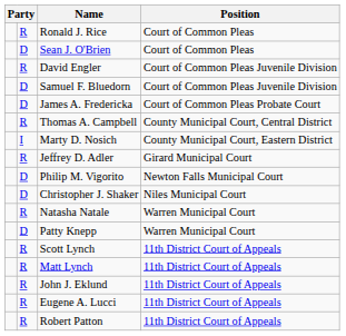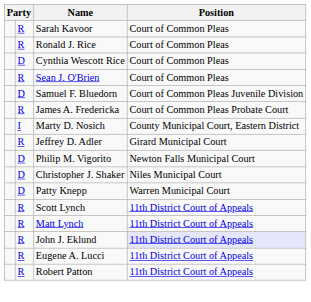+ row: R | Sarah Kavoor | Court of Common Pleas
+ row: D | Cynthia Wescott Rice | Court of Common Pleas
Sean J. O'Brien | column 2: D -> R
- row: R | David Engler | Court of Common Pleas Juvenile Division
James A. Fredericka | column 2: D -> R
- row: R | Thomas A. Campbell | County Municipal Court, Central District
- row: R | Natasha Natale | Warren Municipal Court
John J. Eklund | Position: no background -> lavender background
